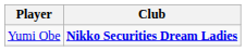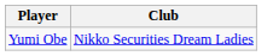Yumi Obe | Club: bold -> normal
